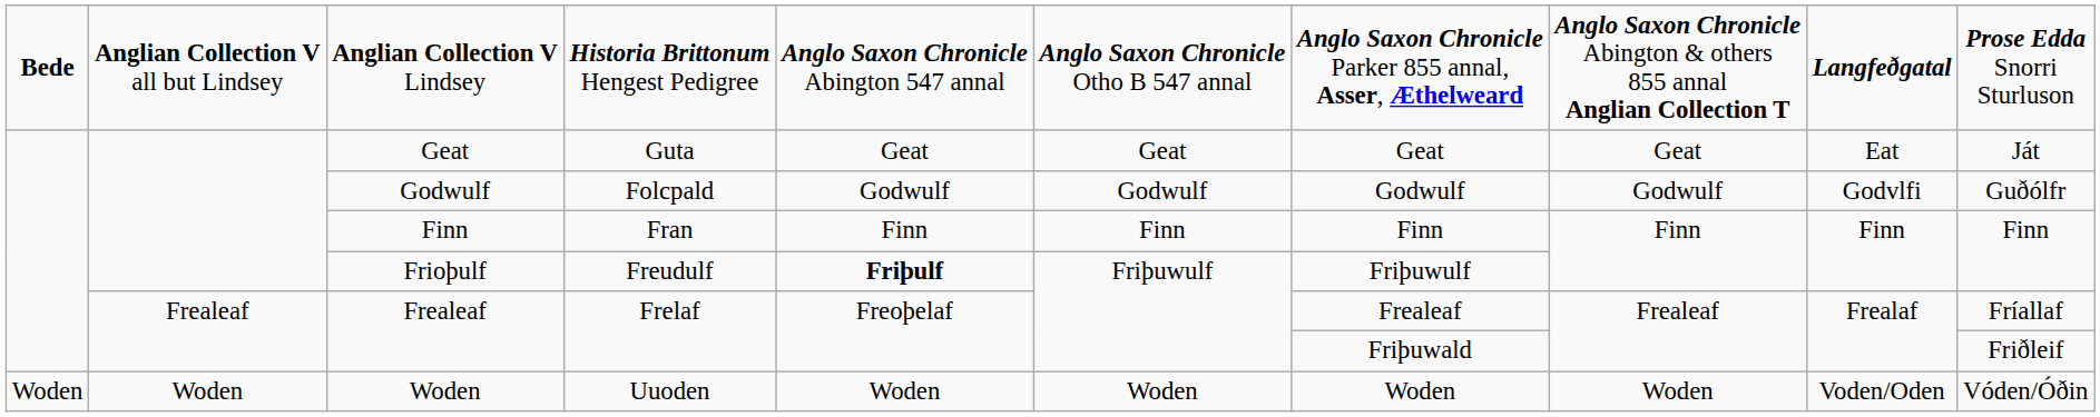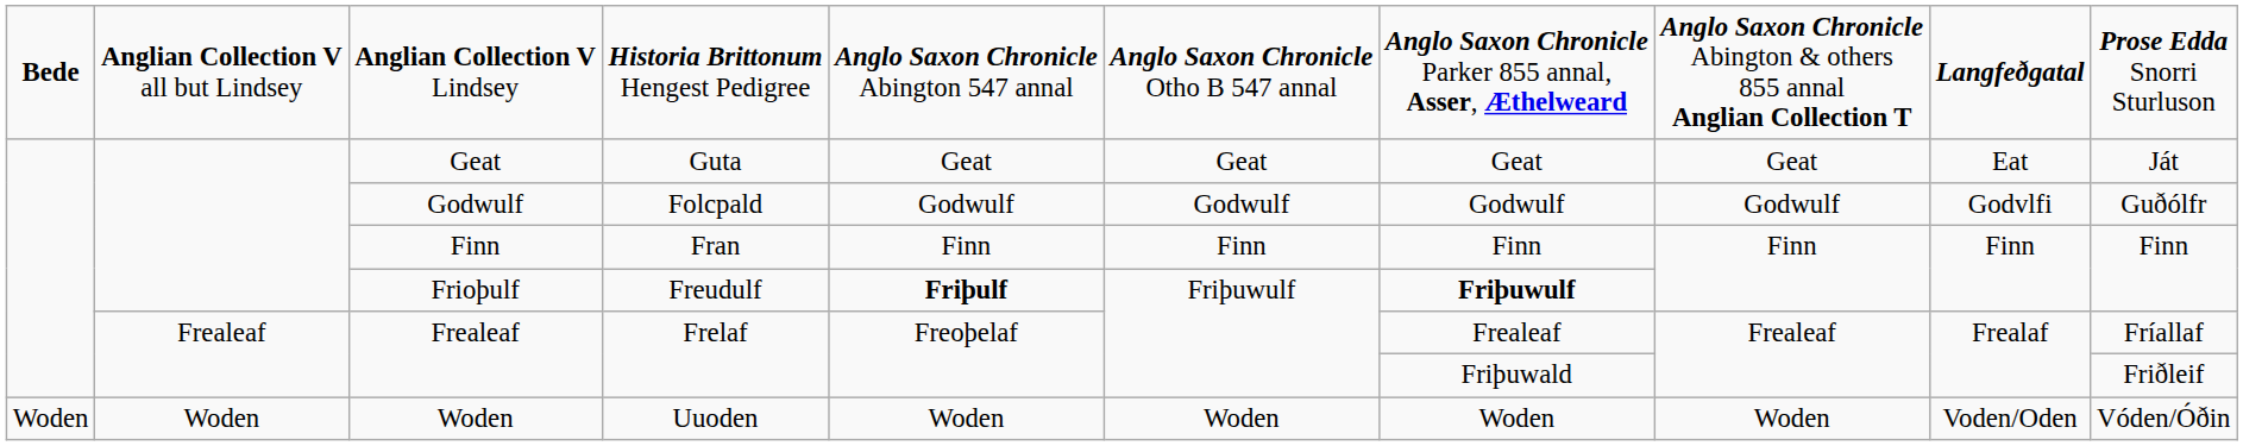Frioþulf | column 7: normal -> bold
